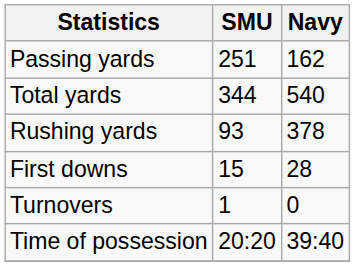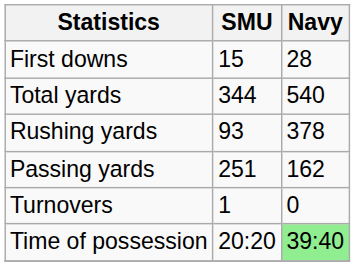rows swapped: First downs <-> Passing yards
Time of possession | Navy: no background -> lightgreen background
